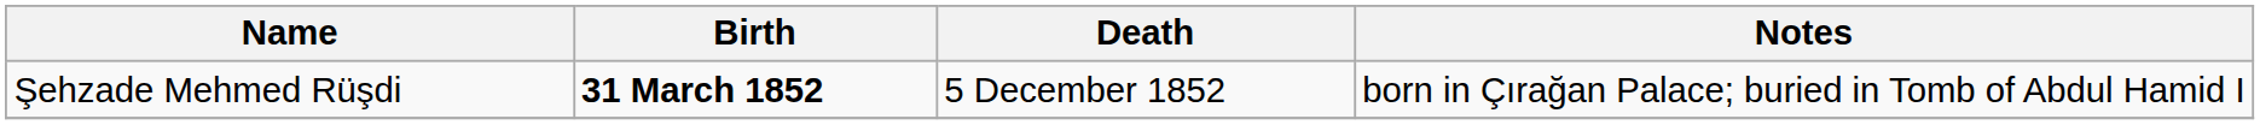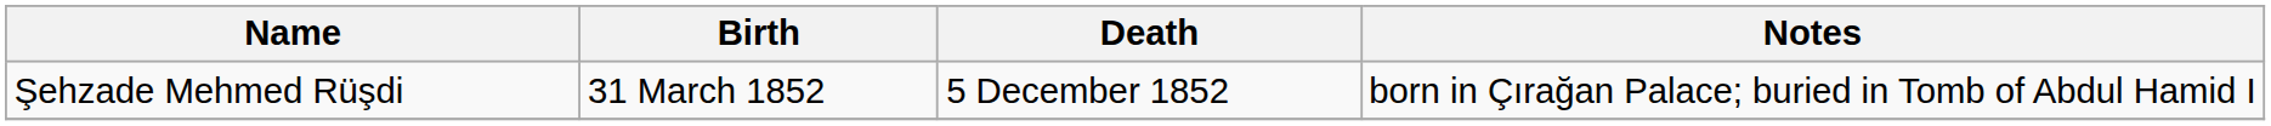Şehzade Mehmed Rüşdi | Birth: bold -> normal
